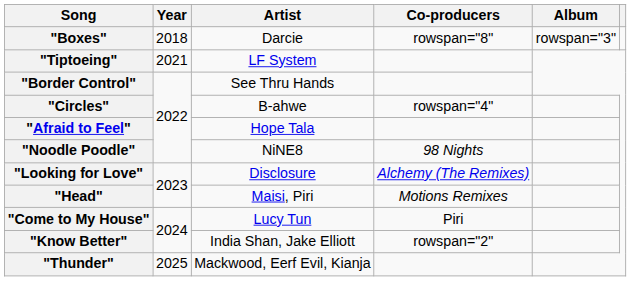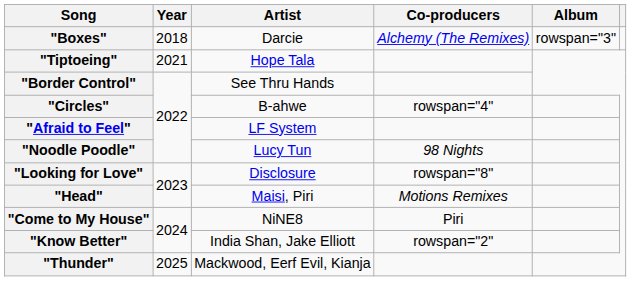"Boxes" | Co-producers: rowspan="8" -> Alchemy (The Remixes)
"Tiptoeing" | Artist: LF System -> Hope Tala
"Afraid to Feel" | Artist: Hope Tala -> LF System
"Noodle Poodle" | Artist: NiNE8 -> Lucy Tun
"Looking for Love" | Co-producers: Alchemy (The Remixes) -> rowspan="8"
"Come to My House" | Artist: Lucy Tun -> NiNE8
